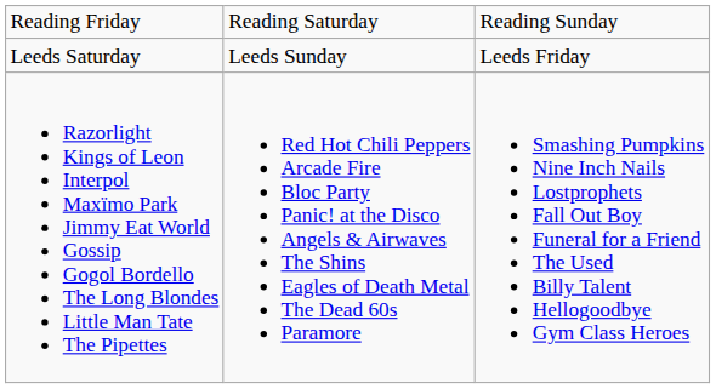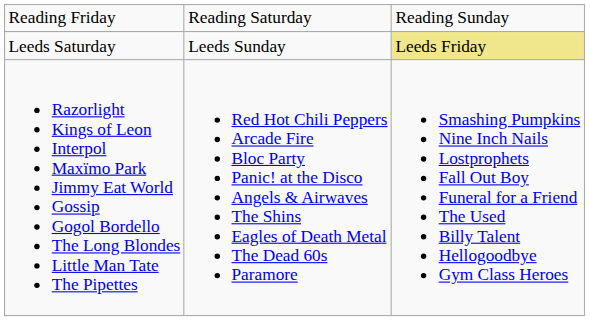Leeds Saturday | column 3: no background -> khaki background
